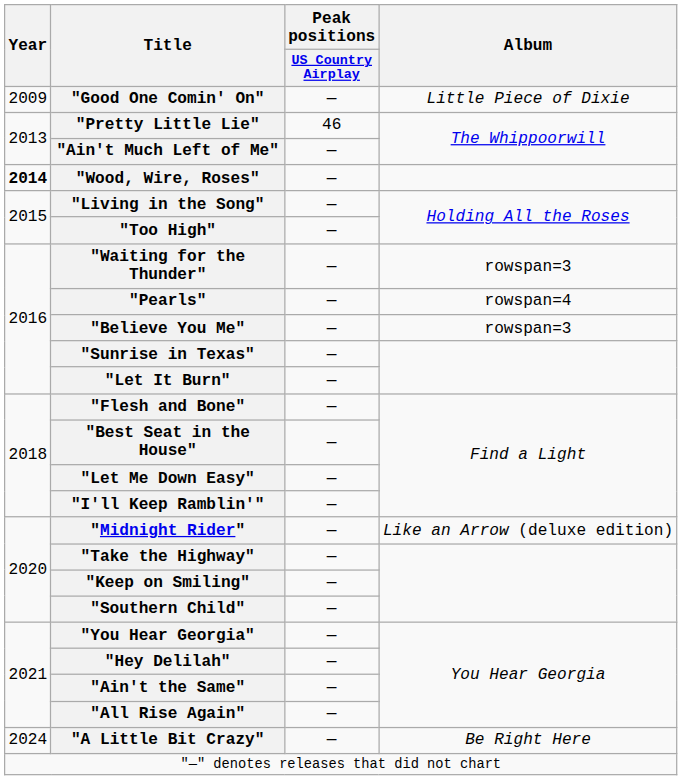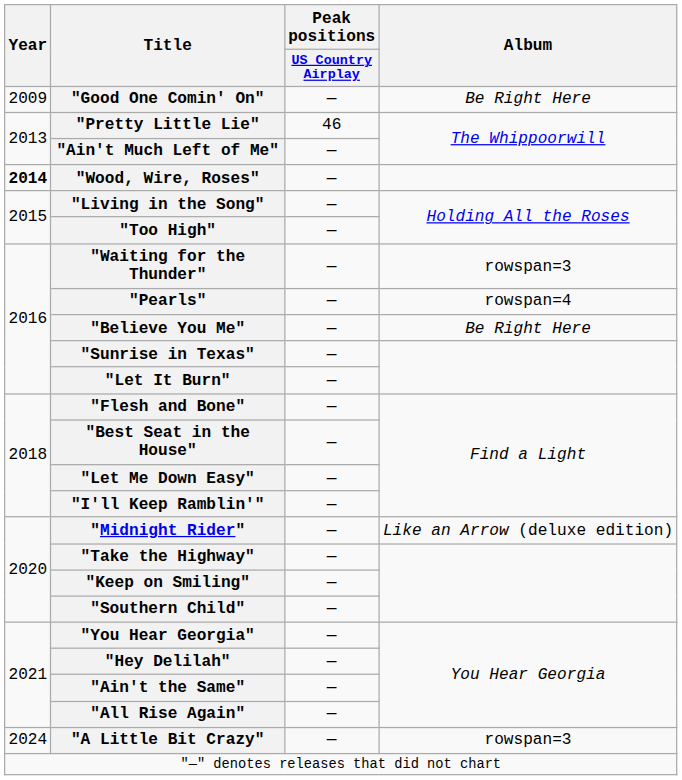"Good One Comin' On" | Album: Little Piece of Dixie -> Be Right Here
"Believe You Me" | Album: rowspan=3 -> Be Right Here
"A Little Bit Crazy" | Album: Be Right Here -> rowspan=3
